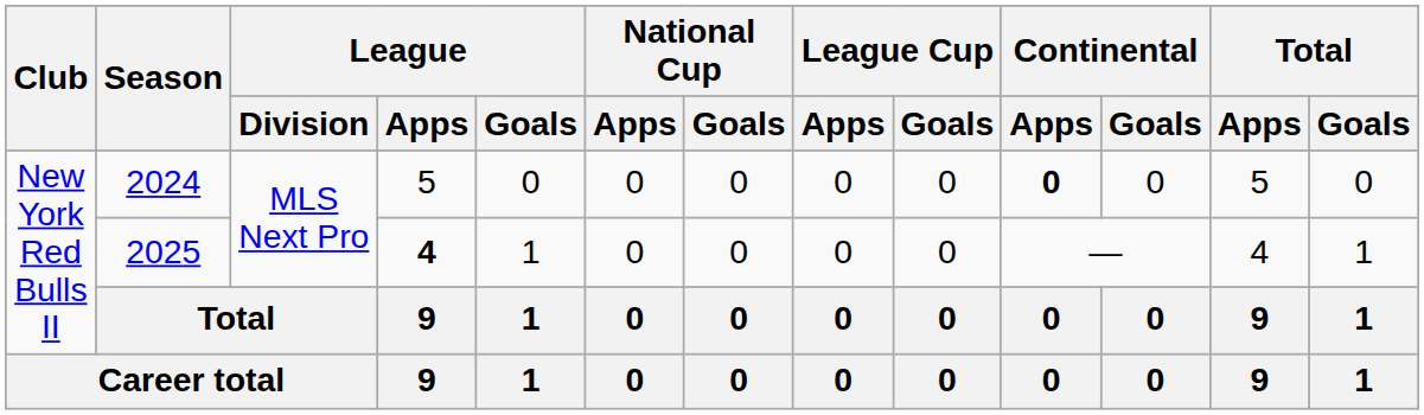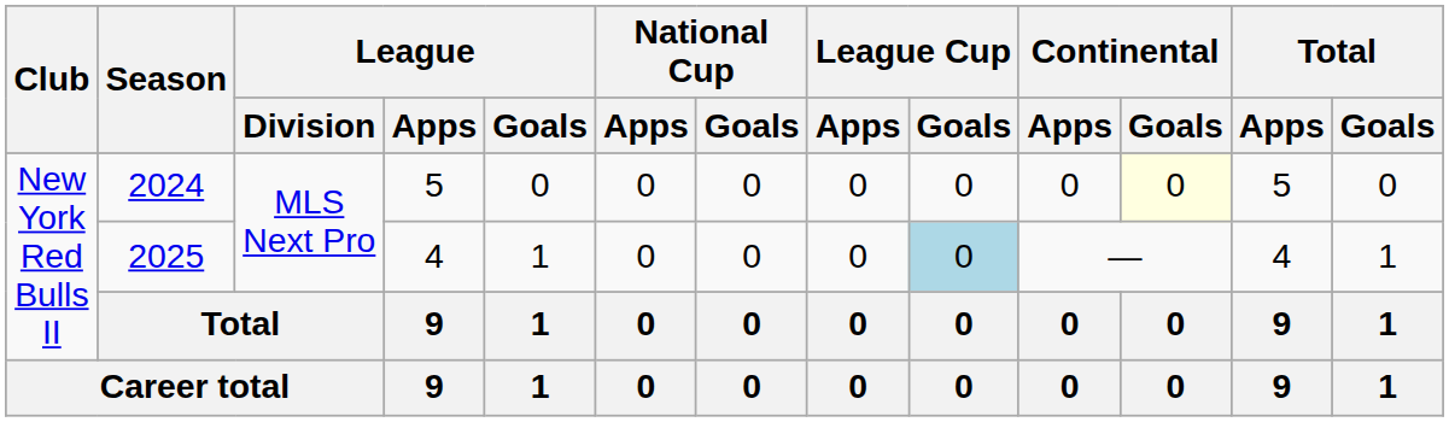2024 | Continental / Apps: bold -> normal
2024 | Continental / Goals: no background -> lightyellow background
2025 | League / Apps: bold -> normal
2025 | League Cup / Goals: no background -> lightblue background
